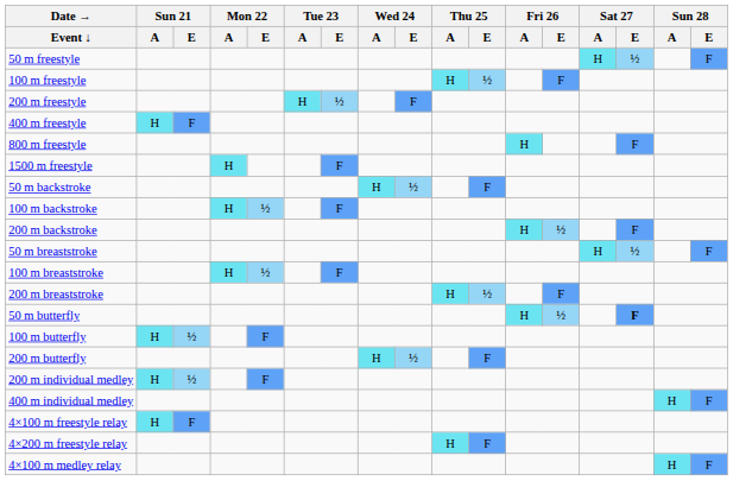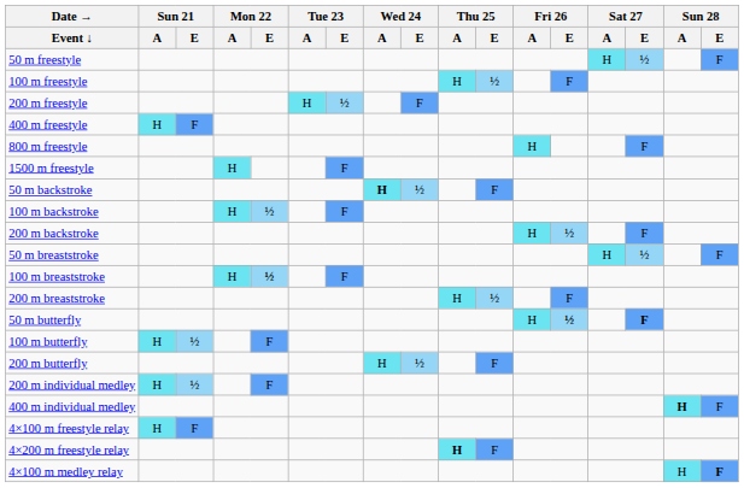50 m backstroke | Wed 24 / A: normal -> bold
100 m breaststroke | Mon 22 / E: normal -> bold
50 m butterfly | Fri 26 / E: normal -> bold
400 m individual medley | Sun 28 / A: normal -> bold
4×200 m freestyle relay | Thu 25 / A: normal -> bold
4×100 m medley relay | Sun 28 / E: normal -> bold
